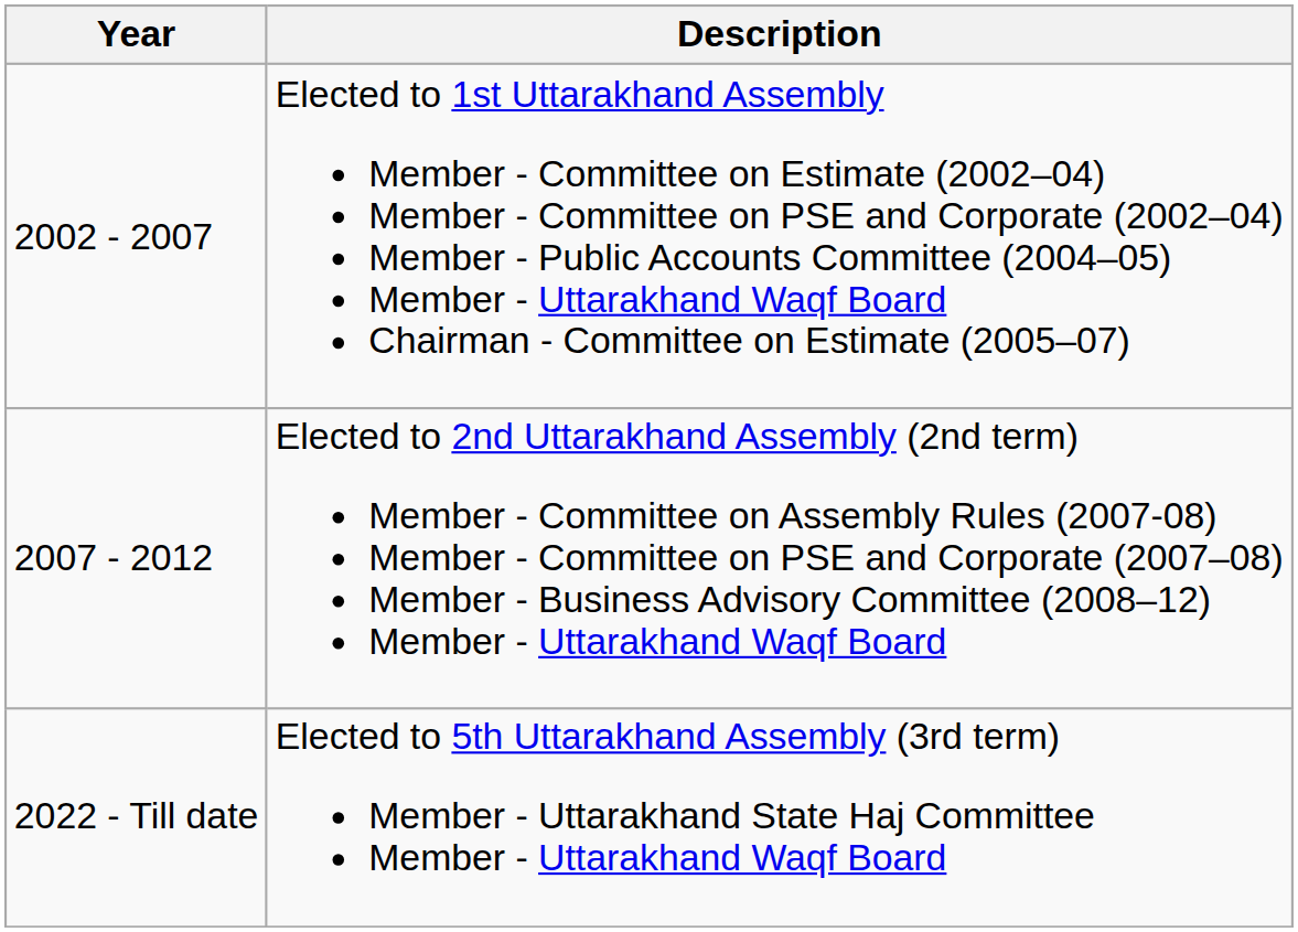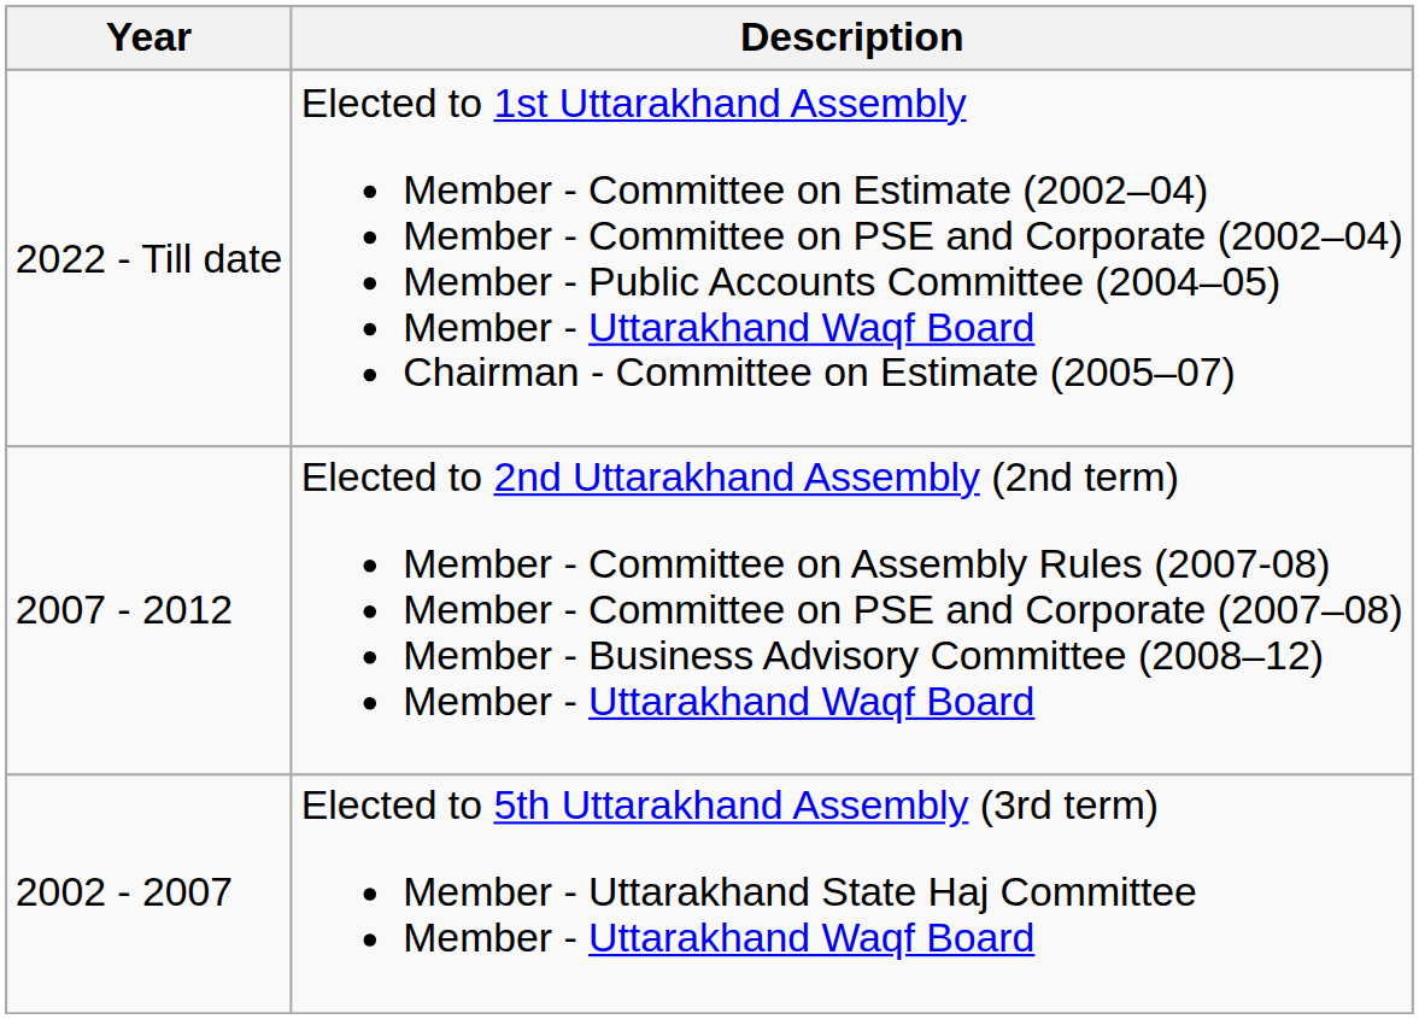row 2 | Year: 2002 - 2007 -> 2022 - Till date
row 4 | Year: 2022 - Till date -> 2002 - 2007
